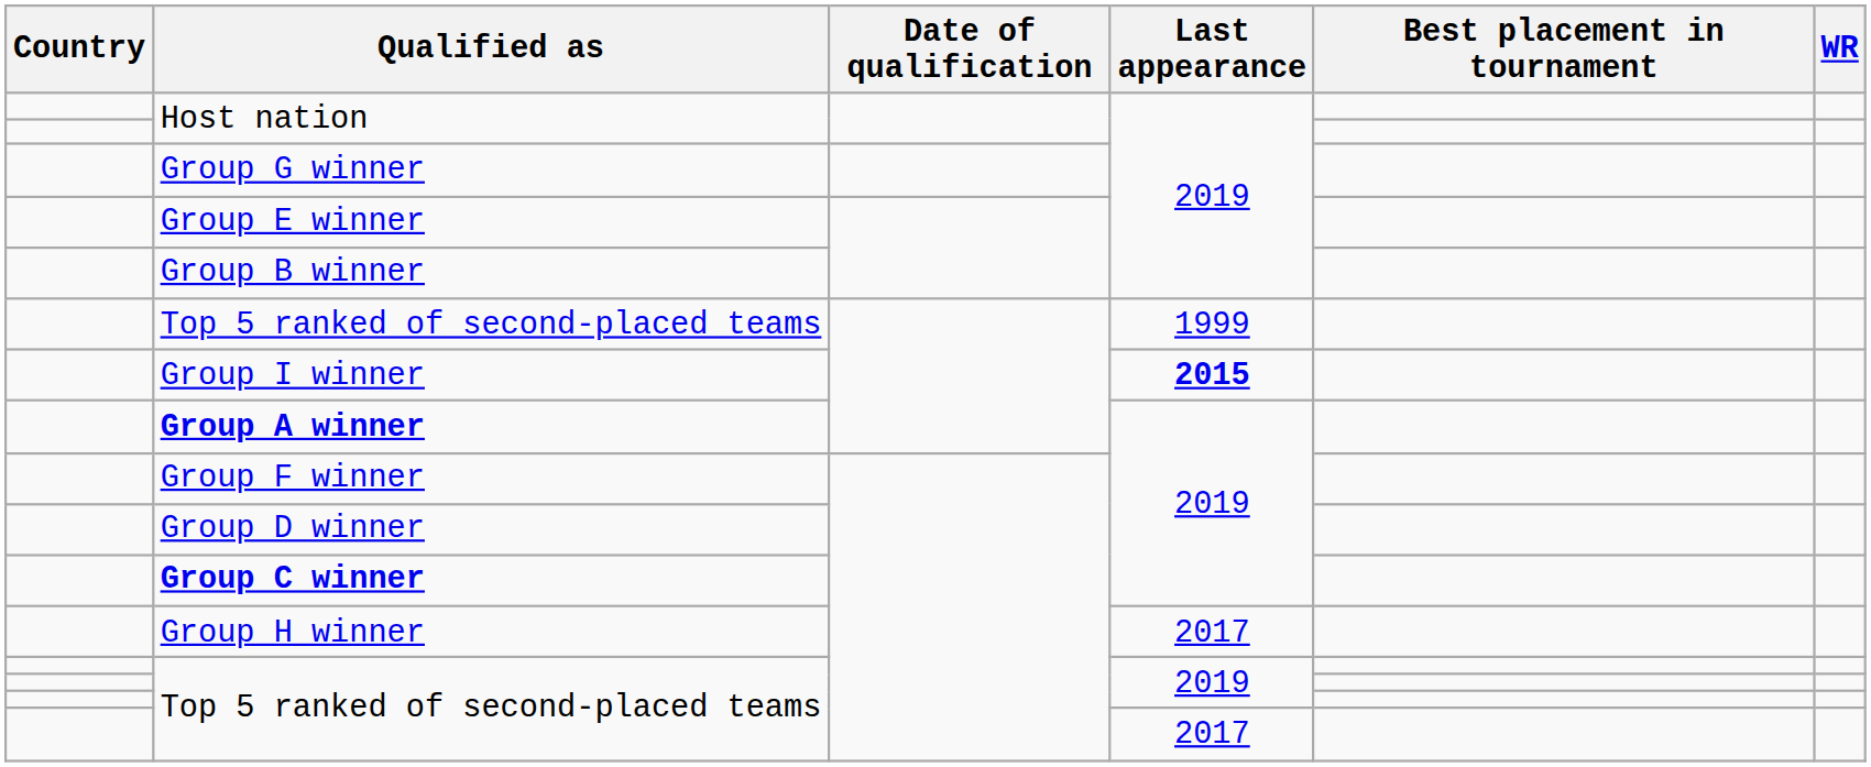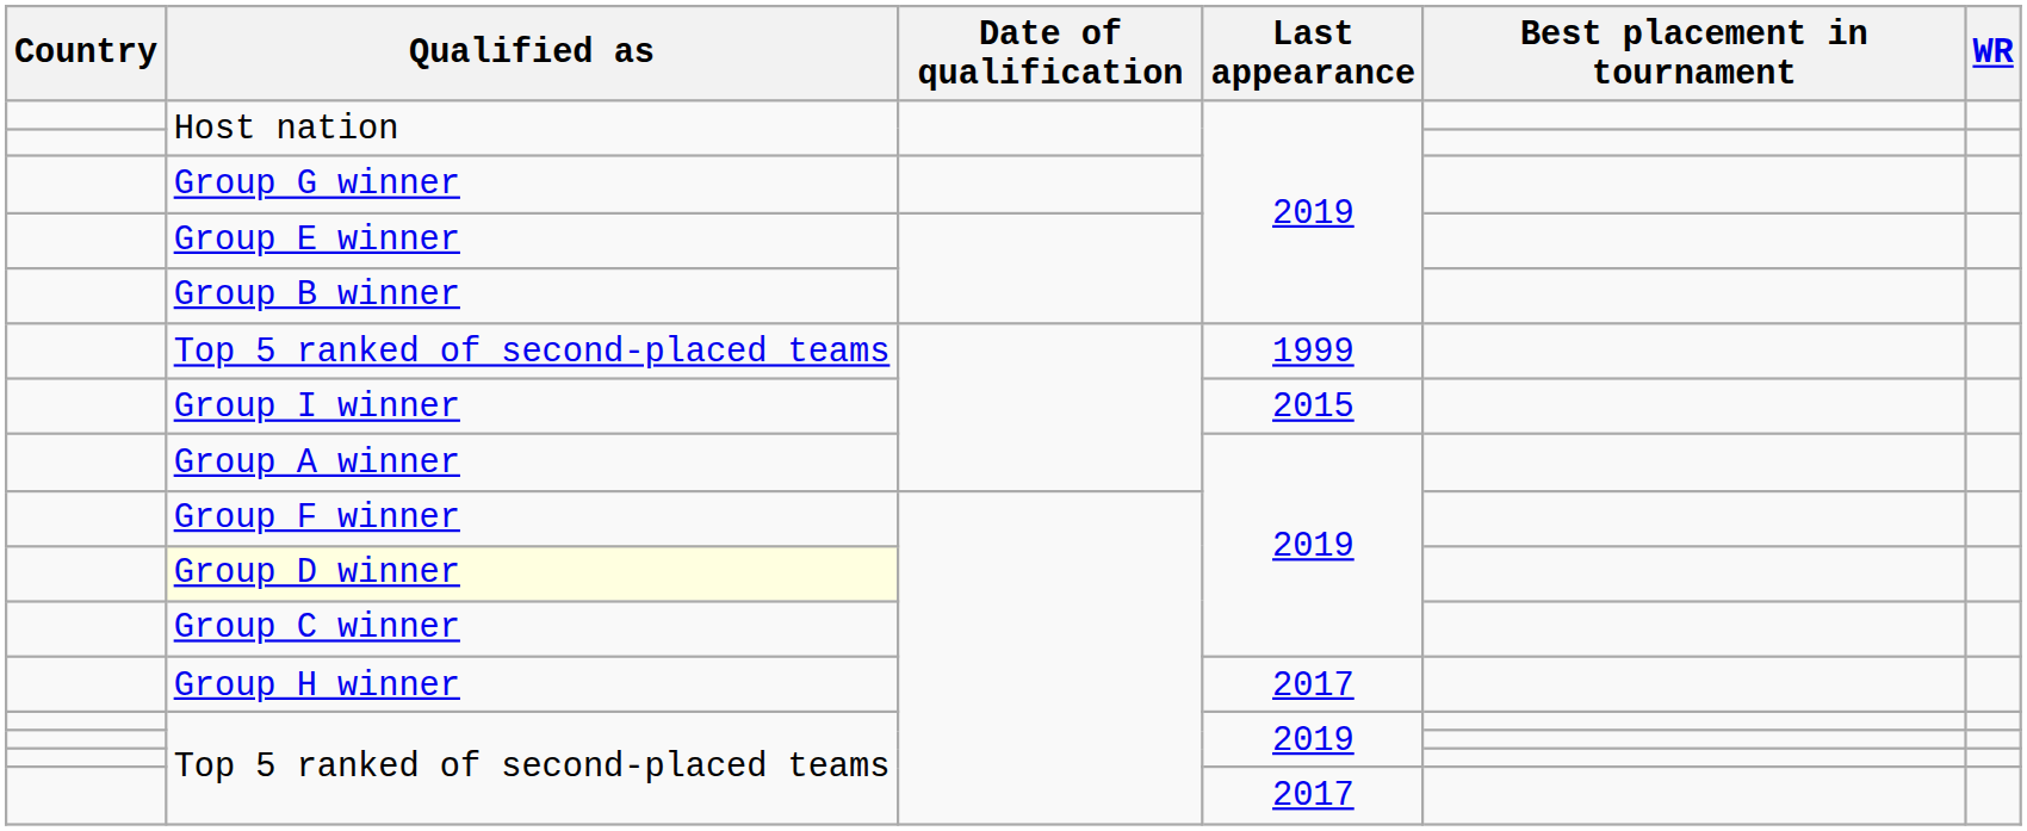Group I winner | Last appearance: bold -> normal
Group A winner | Qualified as: bold -> normal
Group D winner | Qualified as: no background -> lightyellow background
Group C winner | Qualified as: bold -> normal
